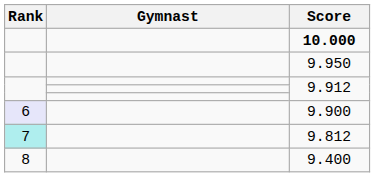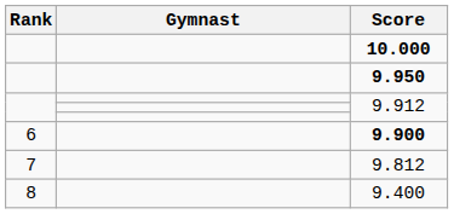9.950 | Score: normal -> bold
9.900 | Rank: lavender background -> no background
9.900 | Score: normal -> bold
9.812 | Rank: paleturquoise background -> no background
